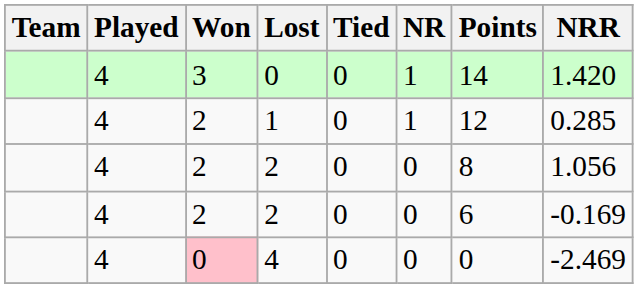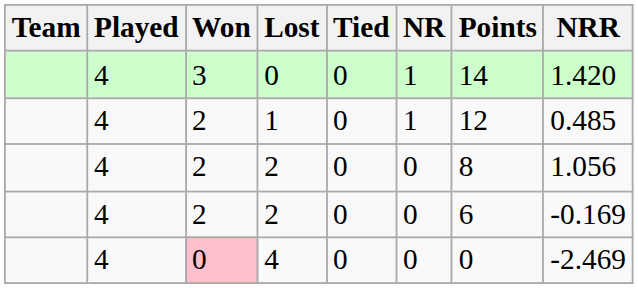row 3 | NRR: 0.285 -> 0.485
